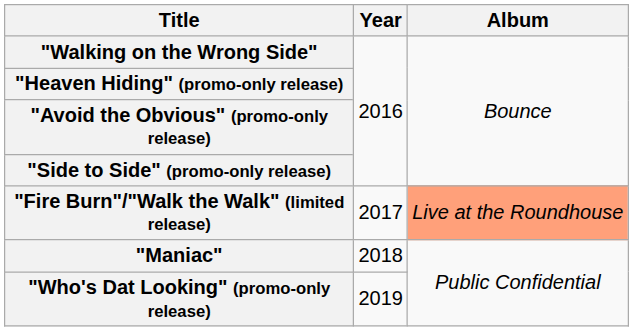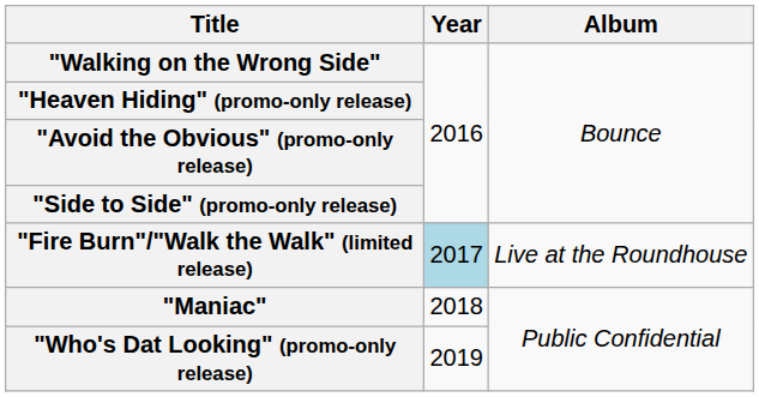"Fire Burn"/"Walk the Walk" (limited release) | Year: no background -> lightblue background
"Fire Burn"/"Walk the Walk" (limited release) | Album: lightsalmon background -> no background
